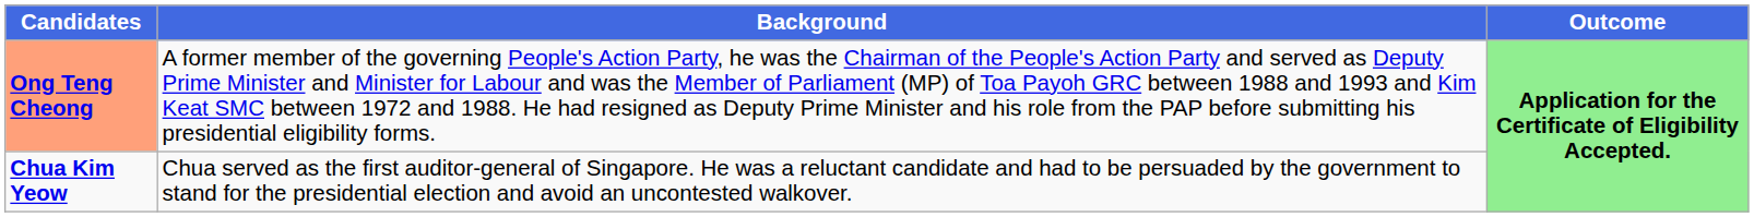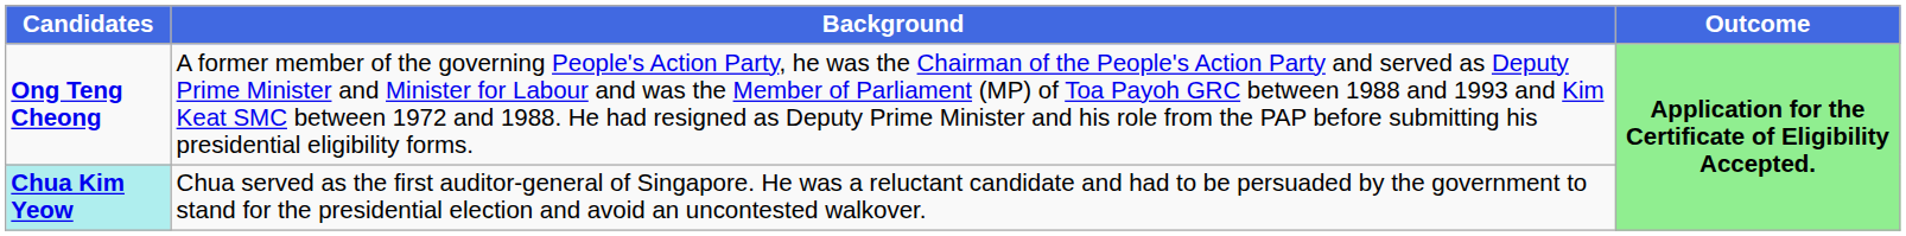Ong Teng Cheong | Candidates: lightsalmon background -> no background
Chua Kim Yeow | Candidates: no background -> paleturquoise background
